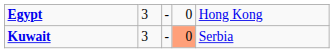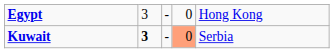Kuwait | column 2: normal -> bold
